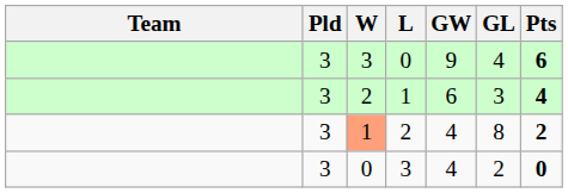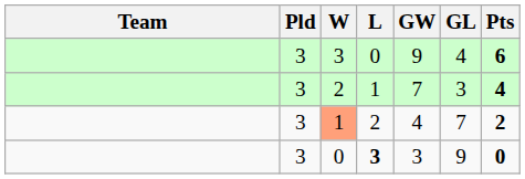row 3 | GW: 6 -> 7
row 4 | GL: 8 -> 7
row 5 | L: normal -> bold
row 5 | GW: 4 -> 3
row 5 | GL: 2 -> 9
